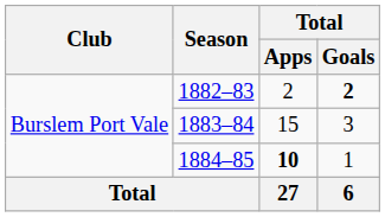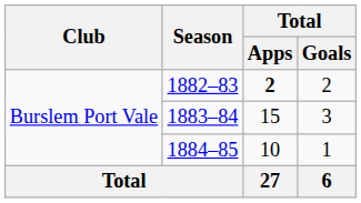1882–83 | Total / Apps: normal -> bold
1882–83 | Total / Goals: bold -> normal
1884–85 | Total / Apps: bold -> normal
